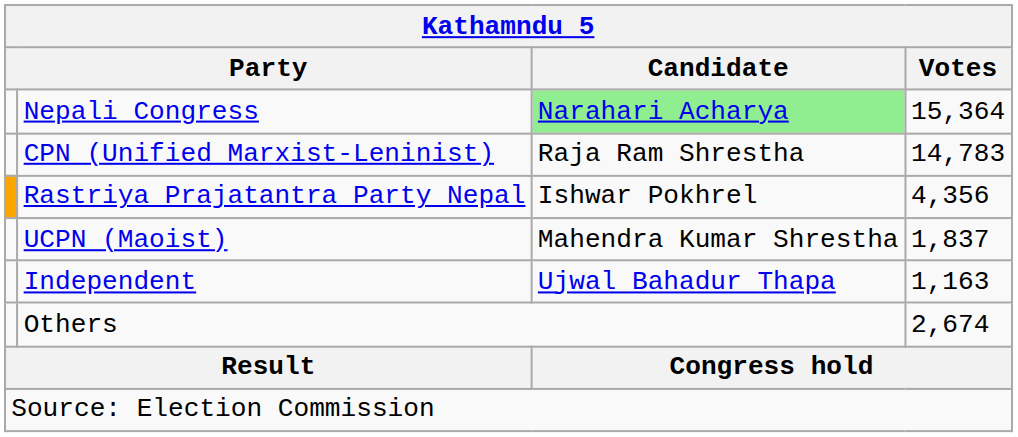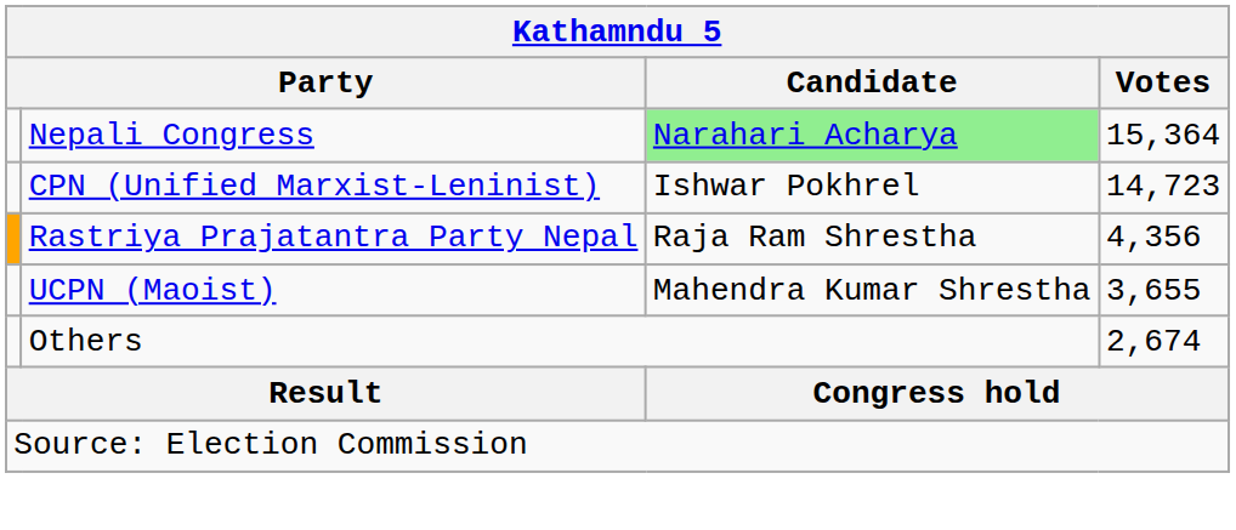CPN (Unified Marxist-Leninist) | Candidate: Raja Ram Shrestha -> Ishwar Pokhrel
CPN (Unified Marxist-Leninist) | Votes: 14,783 -> 14,723
Rastriya Prajatantra Party Nepal | Candidate: Ishwar Pokhrel -> Raja Ram Shrestha
UCPN (Maoist) | Votes: 1,837 -> 3,655
- row: Independent | Ujwal Bahadur Thapa | 1,163
